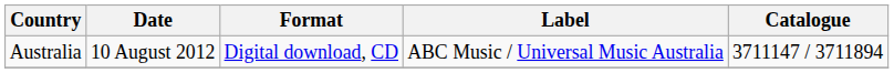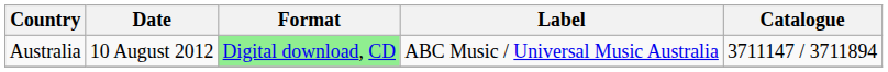Australia | Format: no background -> lightgreen background
